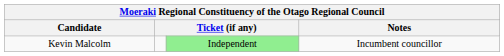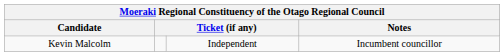Kevin Malcolm | column 3: lightgreen background -> no background
